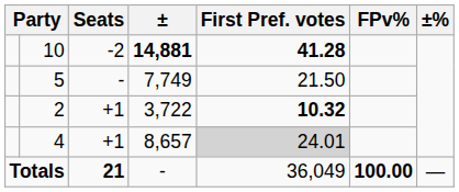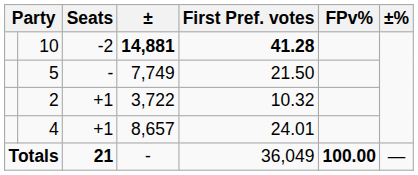2 | First Pref. votes: bold -> normal
4 | First Pref. votes: lightgrey background -> no background
